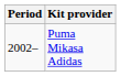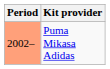Puma Mikasa Adidas | Period: no background -> lightsalmon background
